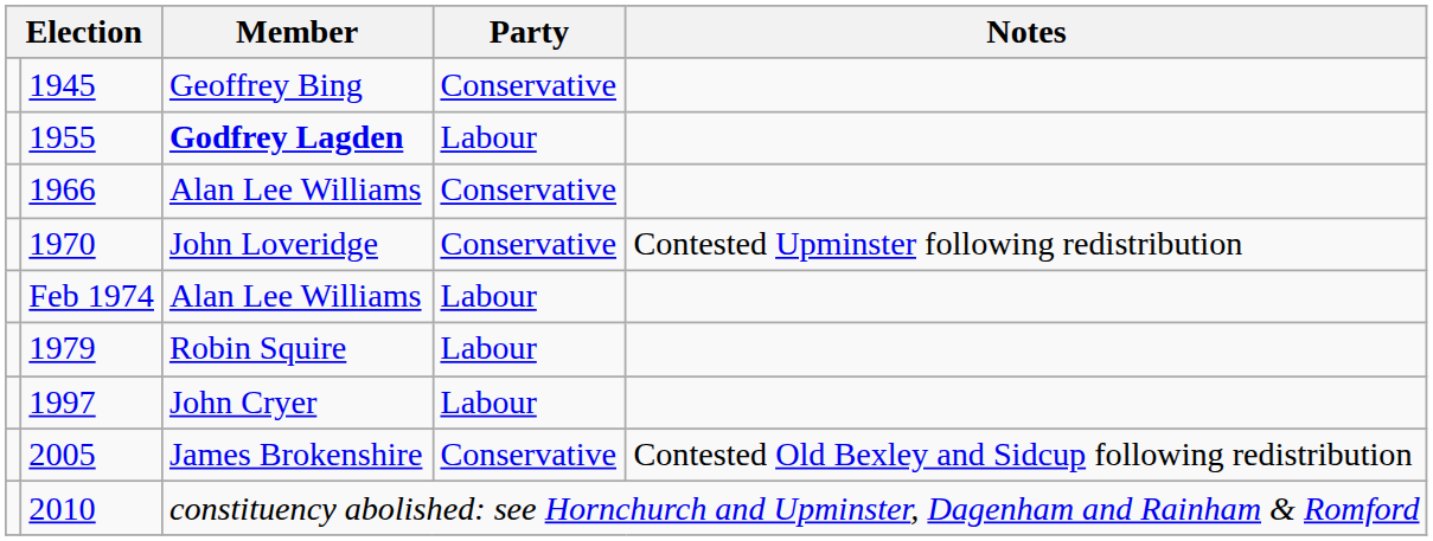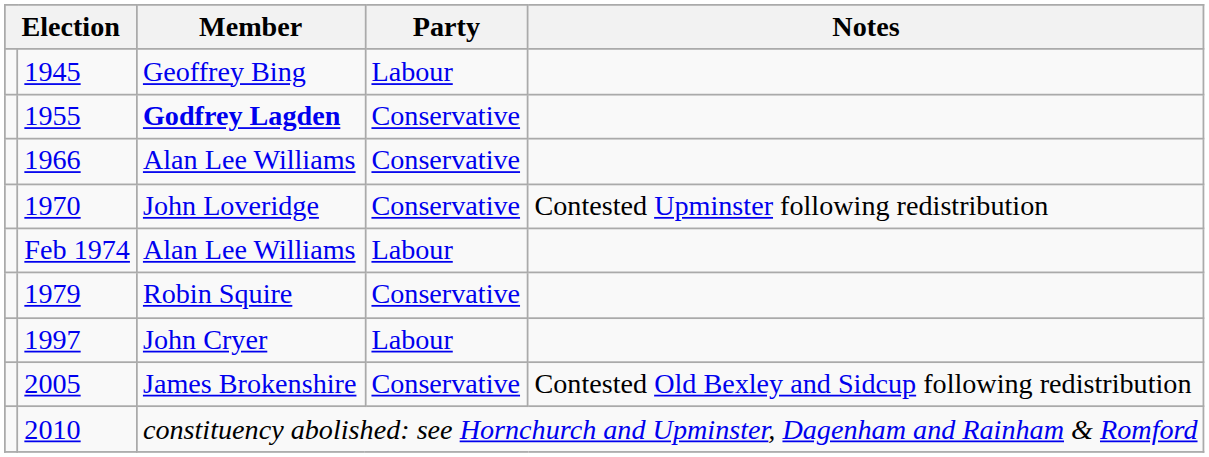1945 | Party: Conservative -> Labour
1955 | Party: Labour -> Conservative
1979 | Party: Labour -> Conservative
